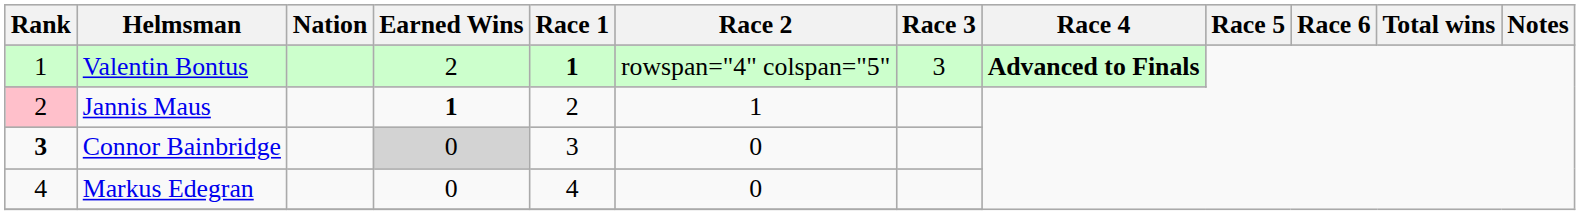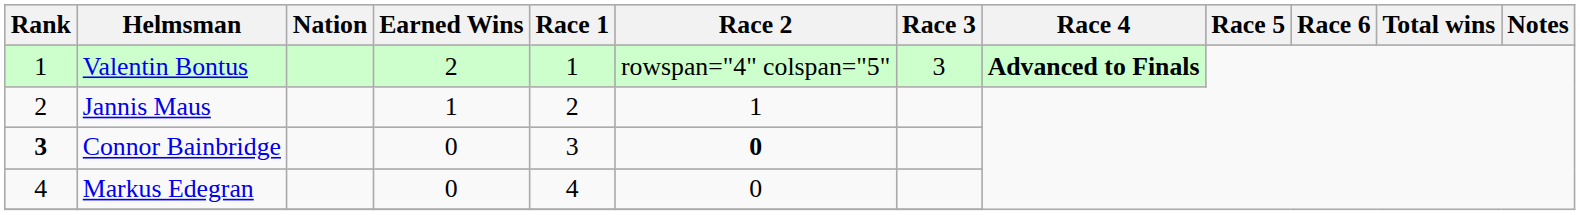Valentin Bontus | Race 1: bold -> normal
Jannis Maus | Rank: pink background -> no background
Jannis Maus | Earned Wins: bold -> normal
Connor Bainbridge | Earned Wins: lightgrey background -> no background
Connor Bainbridge | Race 2: normal -> bold
